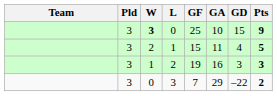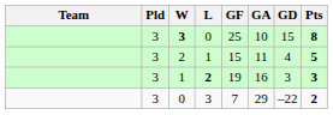row 2 | Pts: 9 -> 8
row 4 | L: normal -> bold
